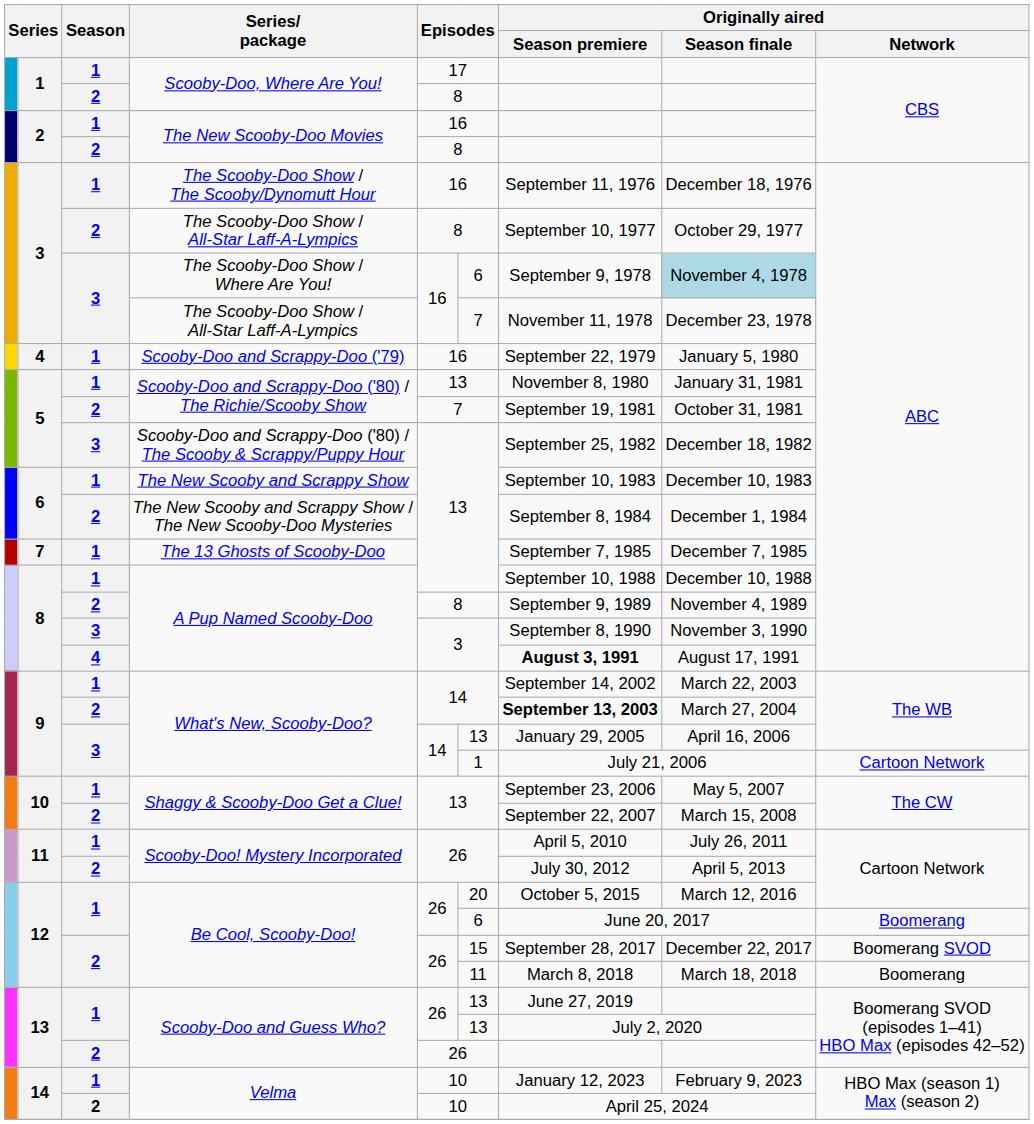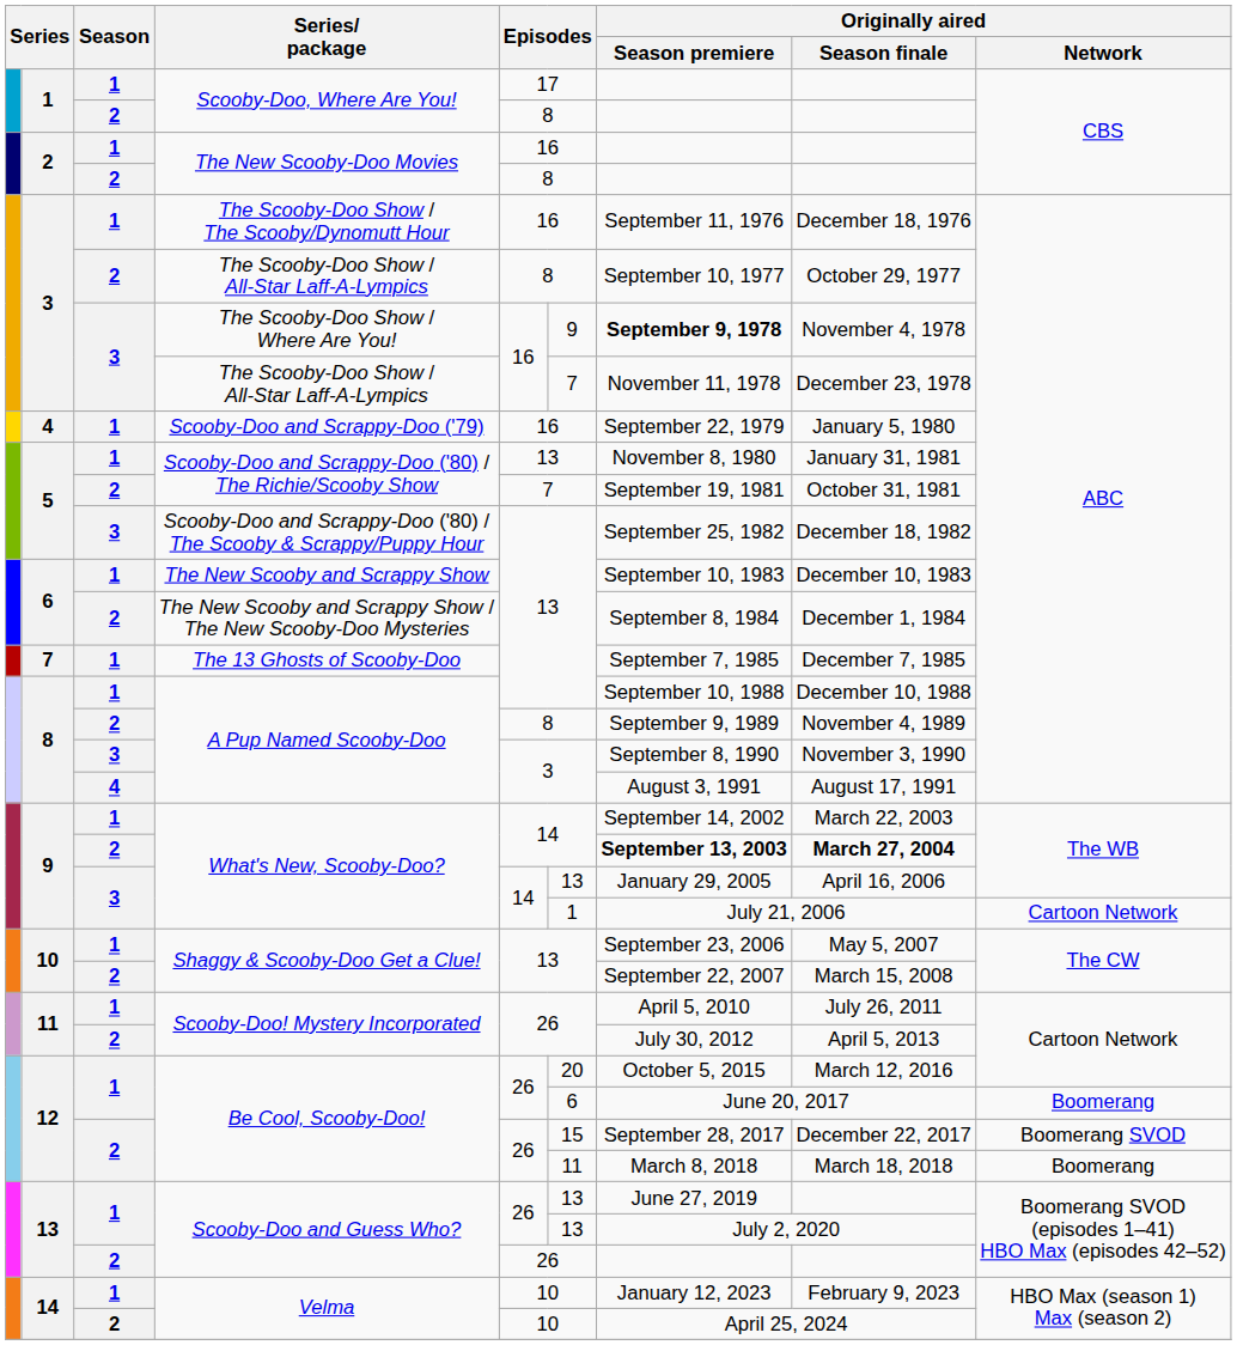The Scooby-Doo Show / Where Are You! | column 6: 6 -> 9
The Scooby-Doo Show / Where Are You! | Originally aired / Season premiere: normal -> bold
The Scooby-Doo Show / Where Are You! | Originally aired / Season finale: lightblue background -> no background
4 / A Pup Named Scooby-Doo | Originally aired / Season premiere: bold -> normal
2 / What's New, Scooby-Doo? | Originally aired / Season finale: normal -> bold
